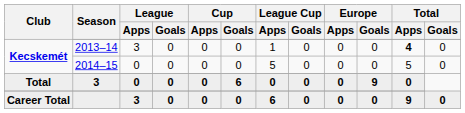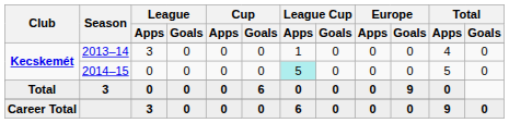2013–14 | Total / Apps: bold -> normal
2014–15 | League Cup / Apps: no background -> paleturquoise background
